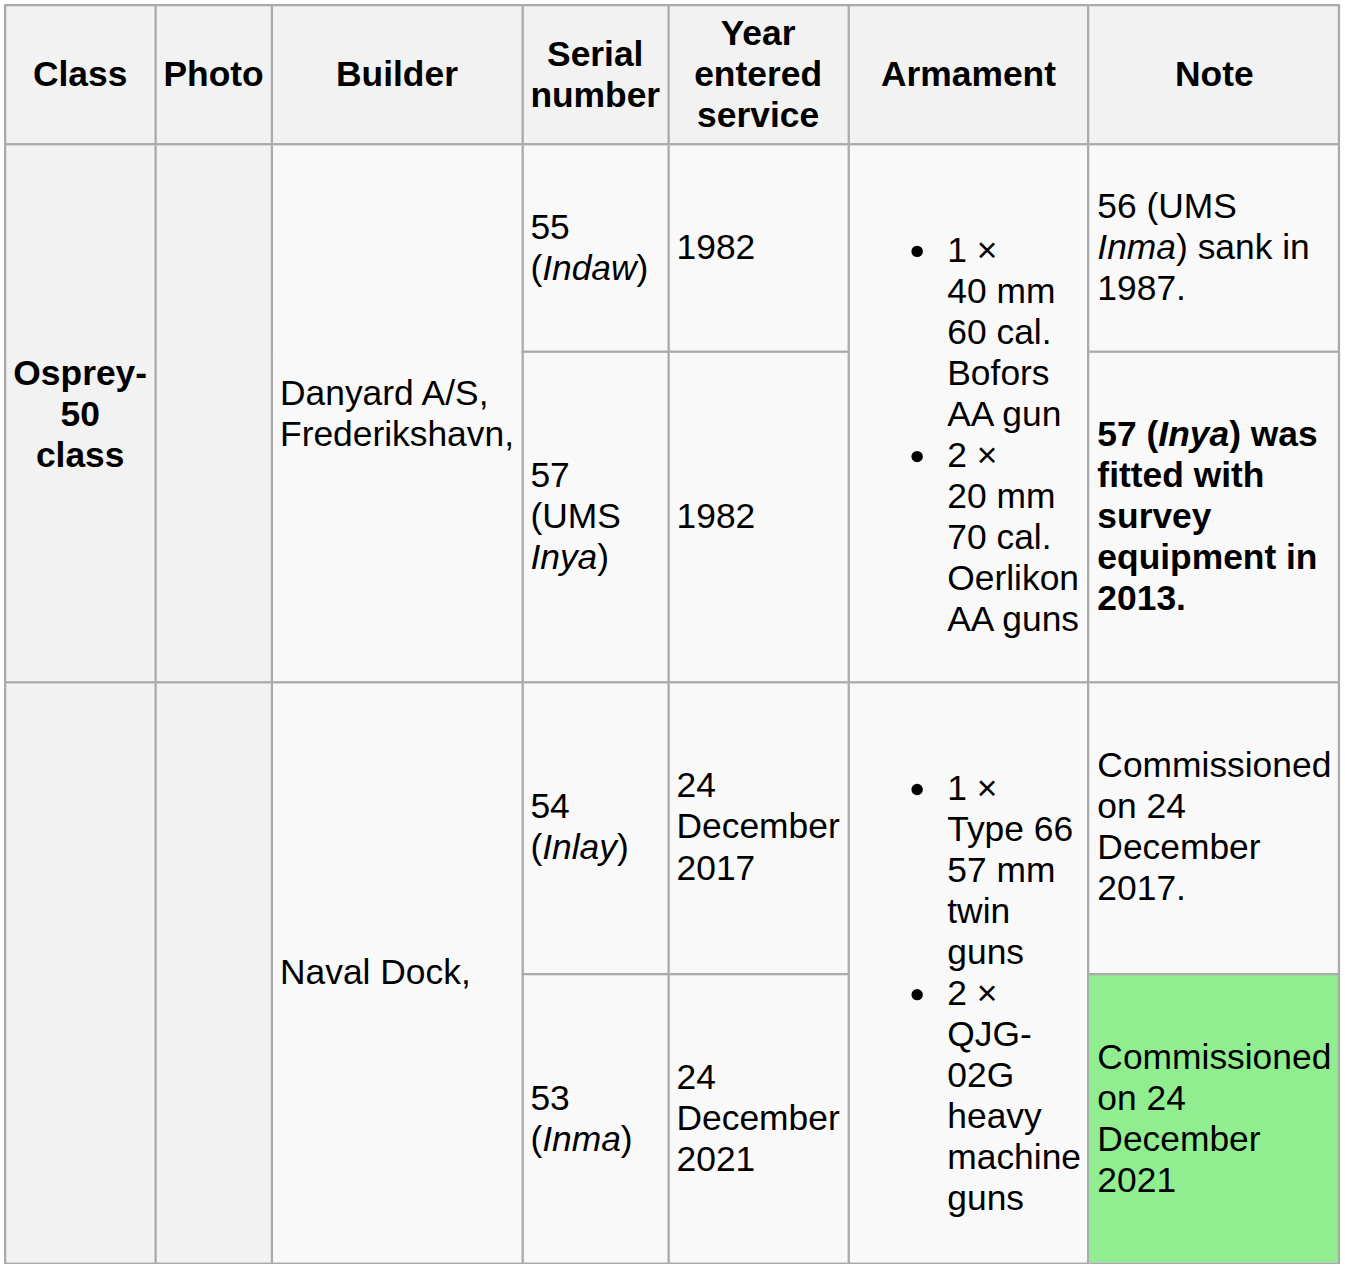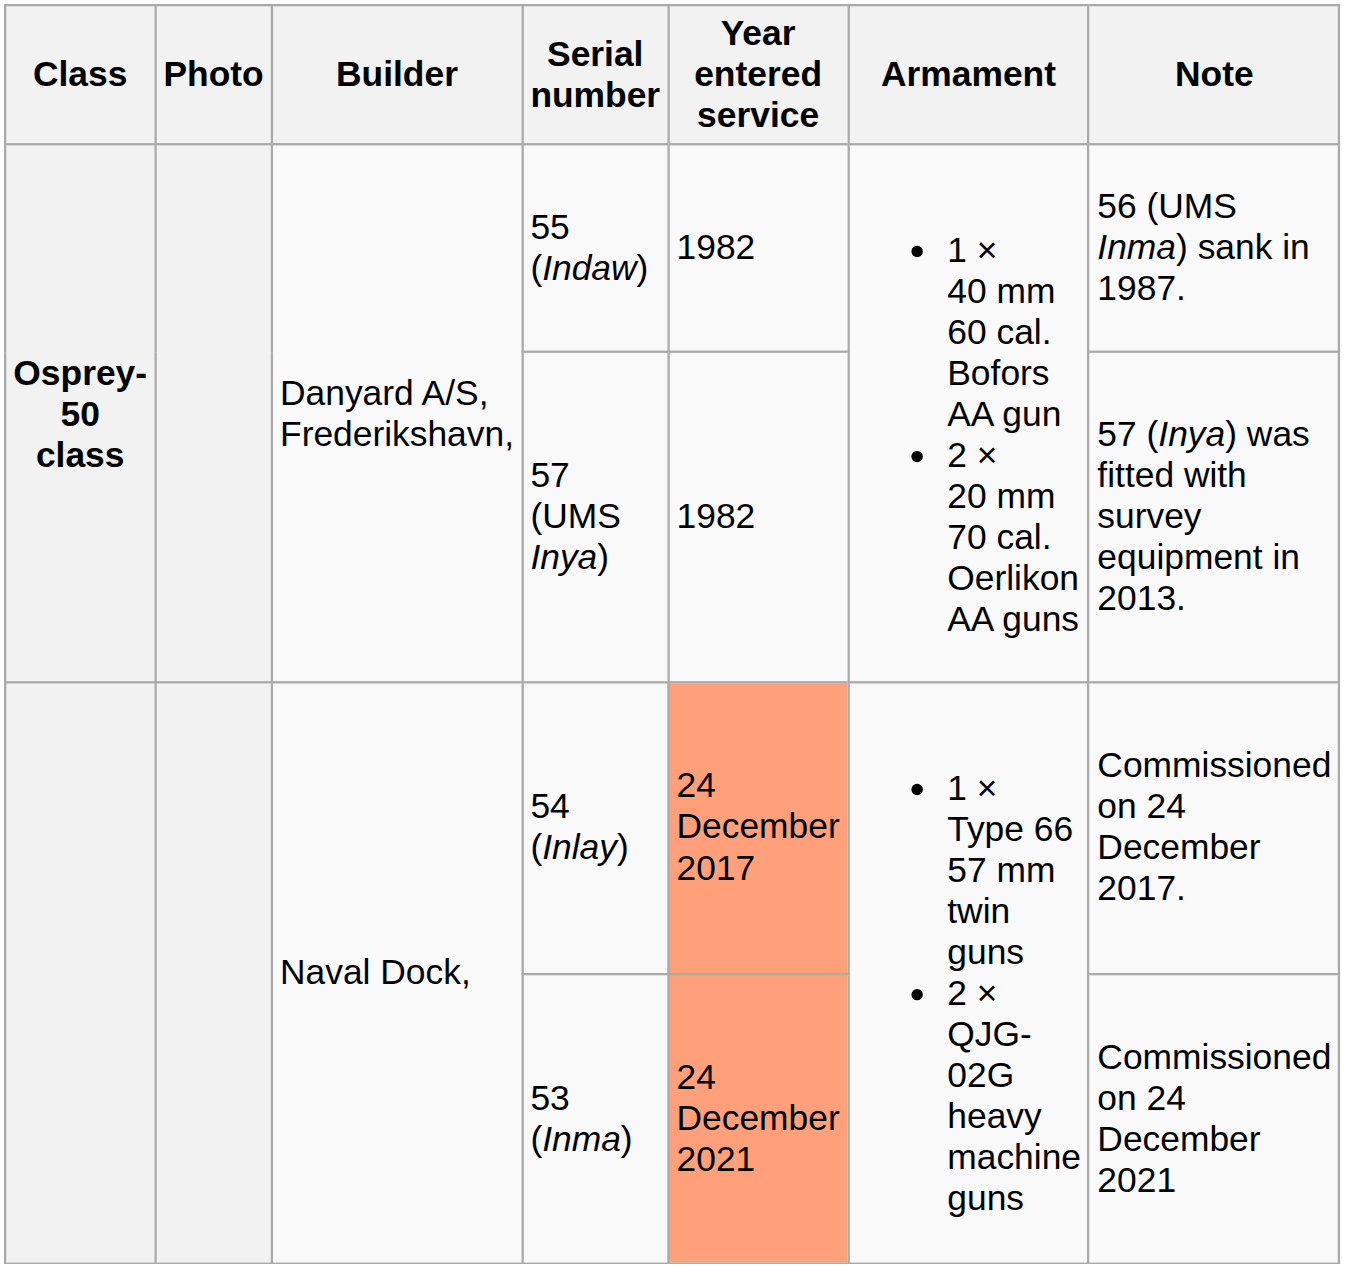57 (UMS Inya) | Note: bold -> normal
54 (Inlay) | Year entered service: no background -> lightsalmon background
53 (Inma) | Year entered service: no background -> lightsalmon background
53 (Inma) | Note: lightgreen background -> no background
